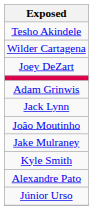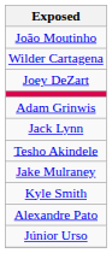row 2 | column 1: Tesho Akindele -> João Moutinho
row 8 | column 1: João Moutinho -> Tesho Akindele
